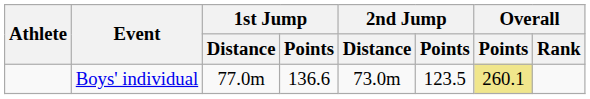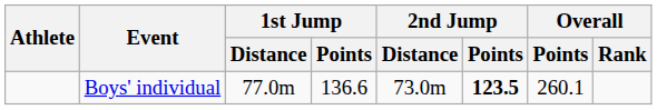Boys' individual | 2nd Jump / Points: normal -> bold
Boys' individual | Overall / Points: khaki background -> no background
